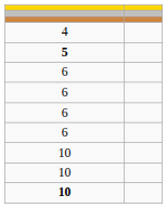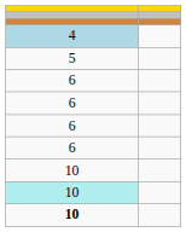row 4 | column 1: no background -> lightblue background
row 5 | column 1: bold -> normal
row 11 | column 1: no background -> paleturquoise background
